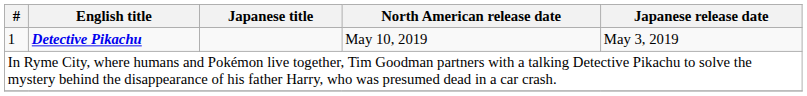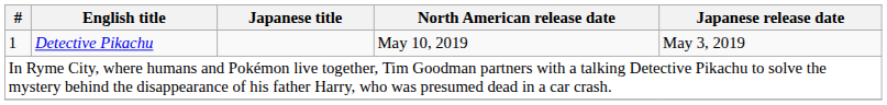1 | English title: bold -> normal
